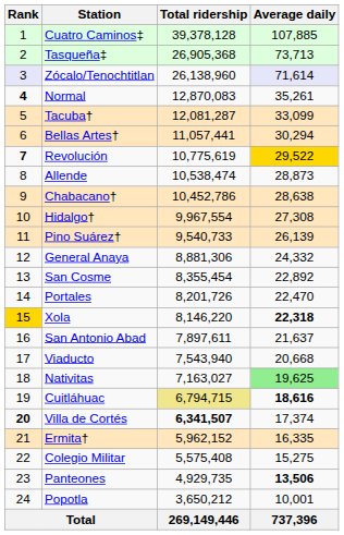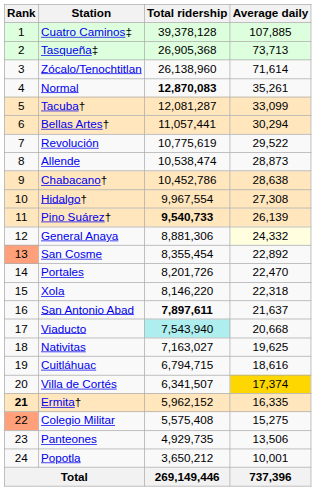Zócalo/Tenochtitlan | Rank: lavender background -> no background
Zócalo/Tenochtitlan | Average daily: lavender background -> no background
Normal | Rank: bold -> normal
Normal | Total ridership: normal -> bold
Revolución | Rank: bold -> normal
Revolución | Average daily: gold background -> no background
Pino Suárez† | Total ridership: normal -> bold
General Anaya | Average daily: no background -> lightyellow background
San Cosme | Rank: no background -> lightsalmon background
Xola | Rank: gold background -> no background
Xola | Average daily: bold -> normal
San Antonio Abad | Total ridership: normal -> bold
Viaducto | Total ridership: no background -> paleturquoise background
Nativitas | Average daily: lightgreen background -> no background
Cuitláhuac | Total ridership: khaki background -> no background
Cuitláhuac | Average daily: bold -> normal
Villa de Cortés | Rank: bold -> normal
Villa de Cortés | Total ridership: bold -> normal
Villa de Cortés | Average daily: no background -> gold background
Ermita† | Rank: normal -> bold
Colegio Militar | Rank: no background -> lightsalmon background
Panteones | Average daily: bold -> normal
